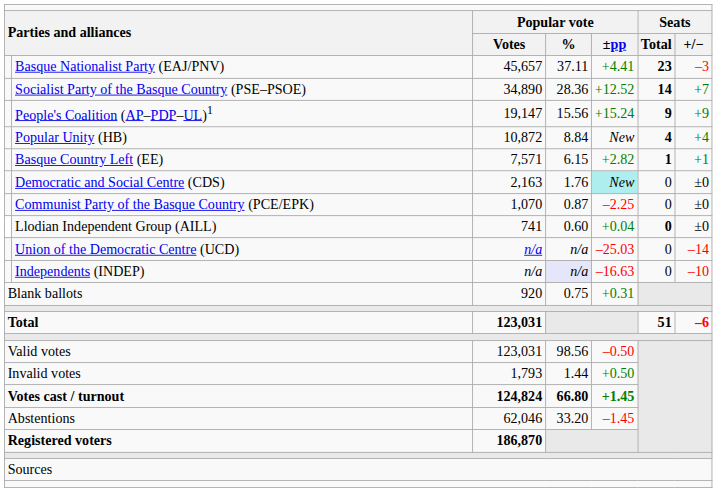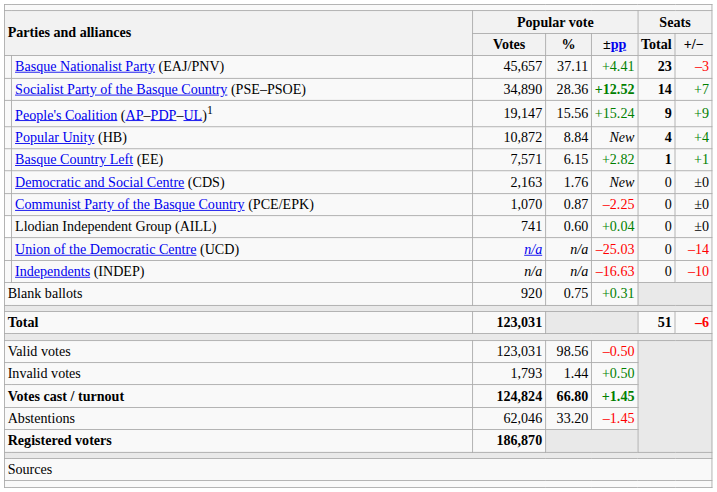Socialist Party of the Basque Country (PSE–PSOE) | column 5: normal -> bold
Democratic and Social Centre (CDS) | column 5: paleturquoise background -> no background
Llodian Independent Group (AILL) | column 6: bold -> normal
Independents (INDEP) | column 4: lavender background -> no background
